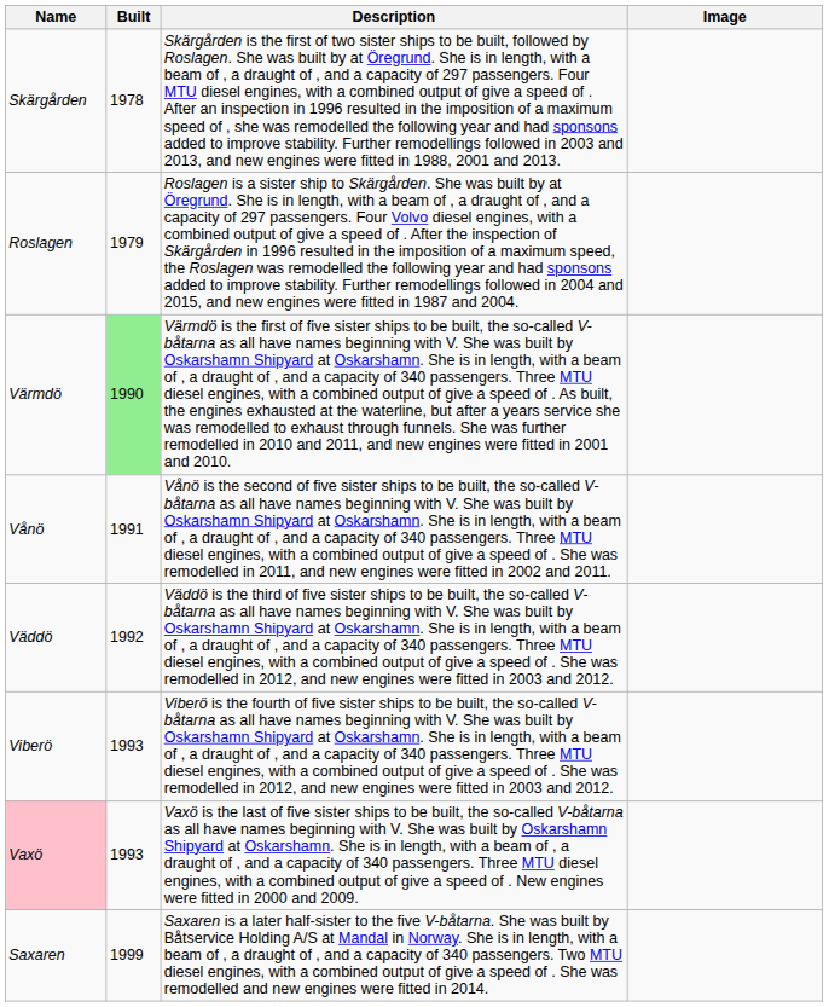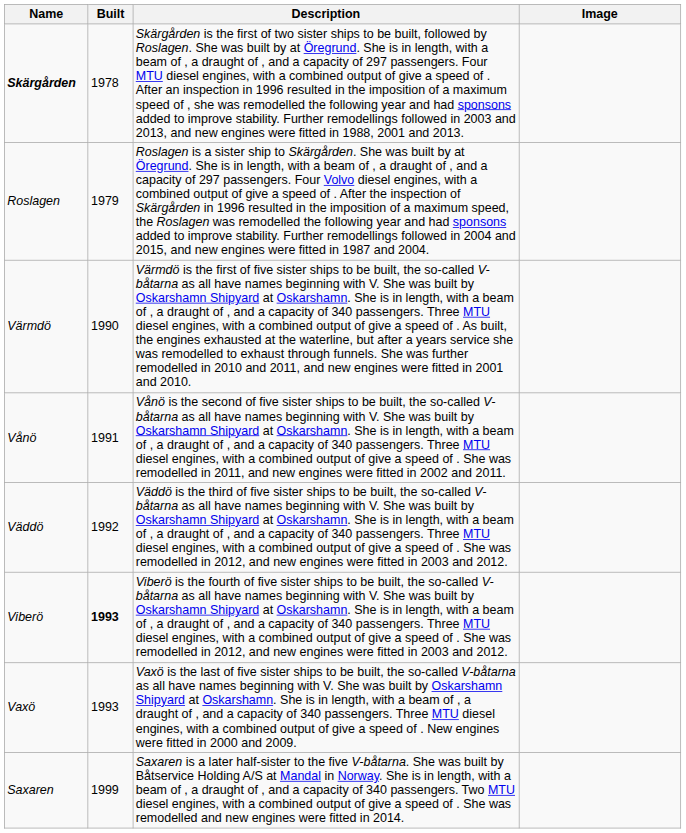row 2 | Name: normal -> bold
row 4 | Built: lightgreen background -> no background
row 7 | Built: normal -> bold
row 8 | Name: pink background -> no background
